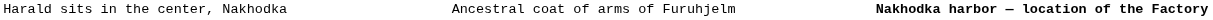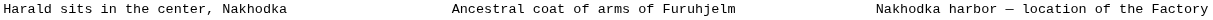Harald sits in the center, Nakhodka | column 3: bold -> normal
